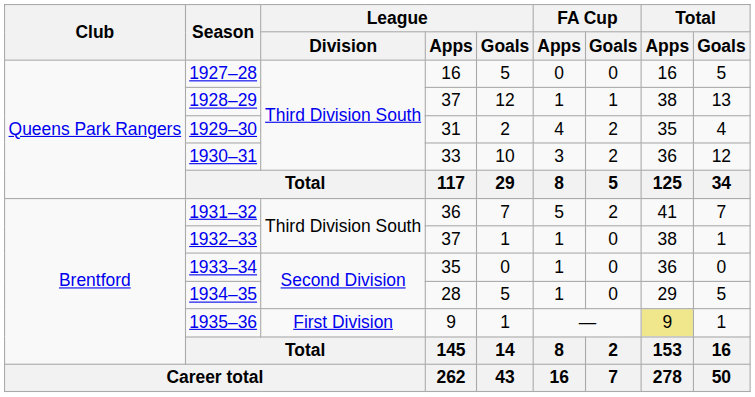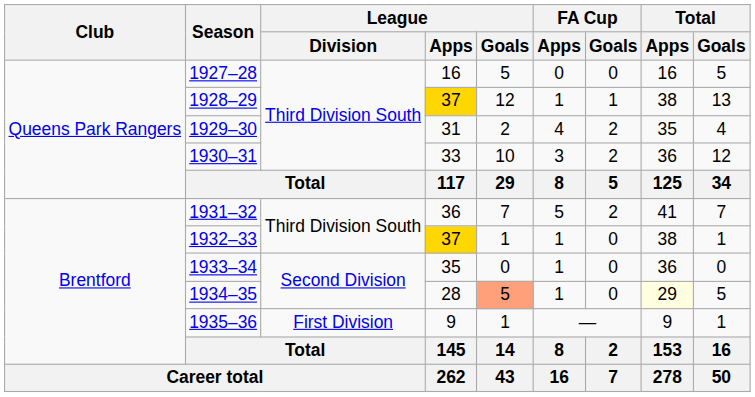1928–29 | League / Apps: no background -> gold background
1932–33 | League / Apps: no background -> gold background
1934–35 | League / Goals: no background -> lightsalmon background
1934–35 | Total / Apps: no background -> lightyellow background
1935–36 | Total / Apps: khaki background -> no background
